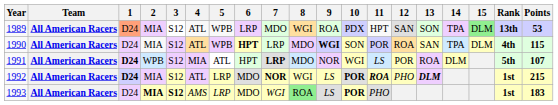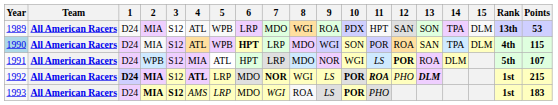row 2 | 1: lightsalmon background -> no background
row 2 | 15: lightgreen background -> no background
row 3 | Year: no background -> lightblue background
row 3 | 9: bold -> normal
row 4 | 1: bold -> normal
row 4 | 7: bold -> normal
row 4 | 12: normal -> bold
row 5 | 2: normal -> bold
row 5 | 4: normal -> bold
row 6 | 8: lightgreen background -> no background
